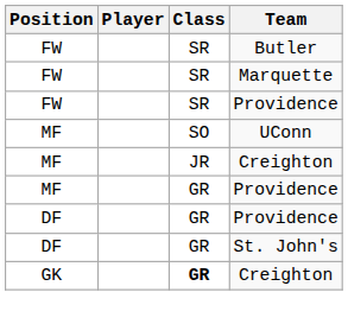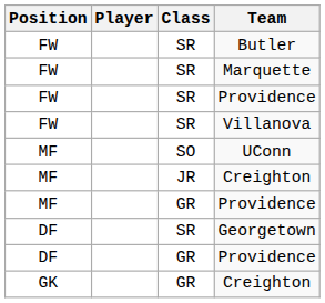+ row: FW | SR | Villanova
+ row: DF | SR | Georgetown
- row: DF | GR | St. John's
GK / Creighton | Class: bold -> normal
